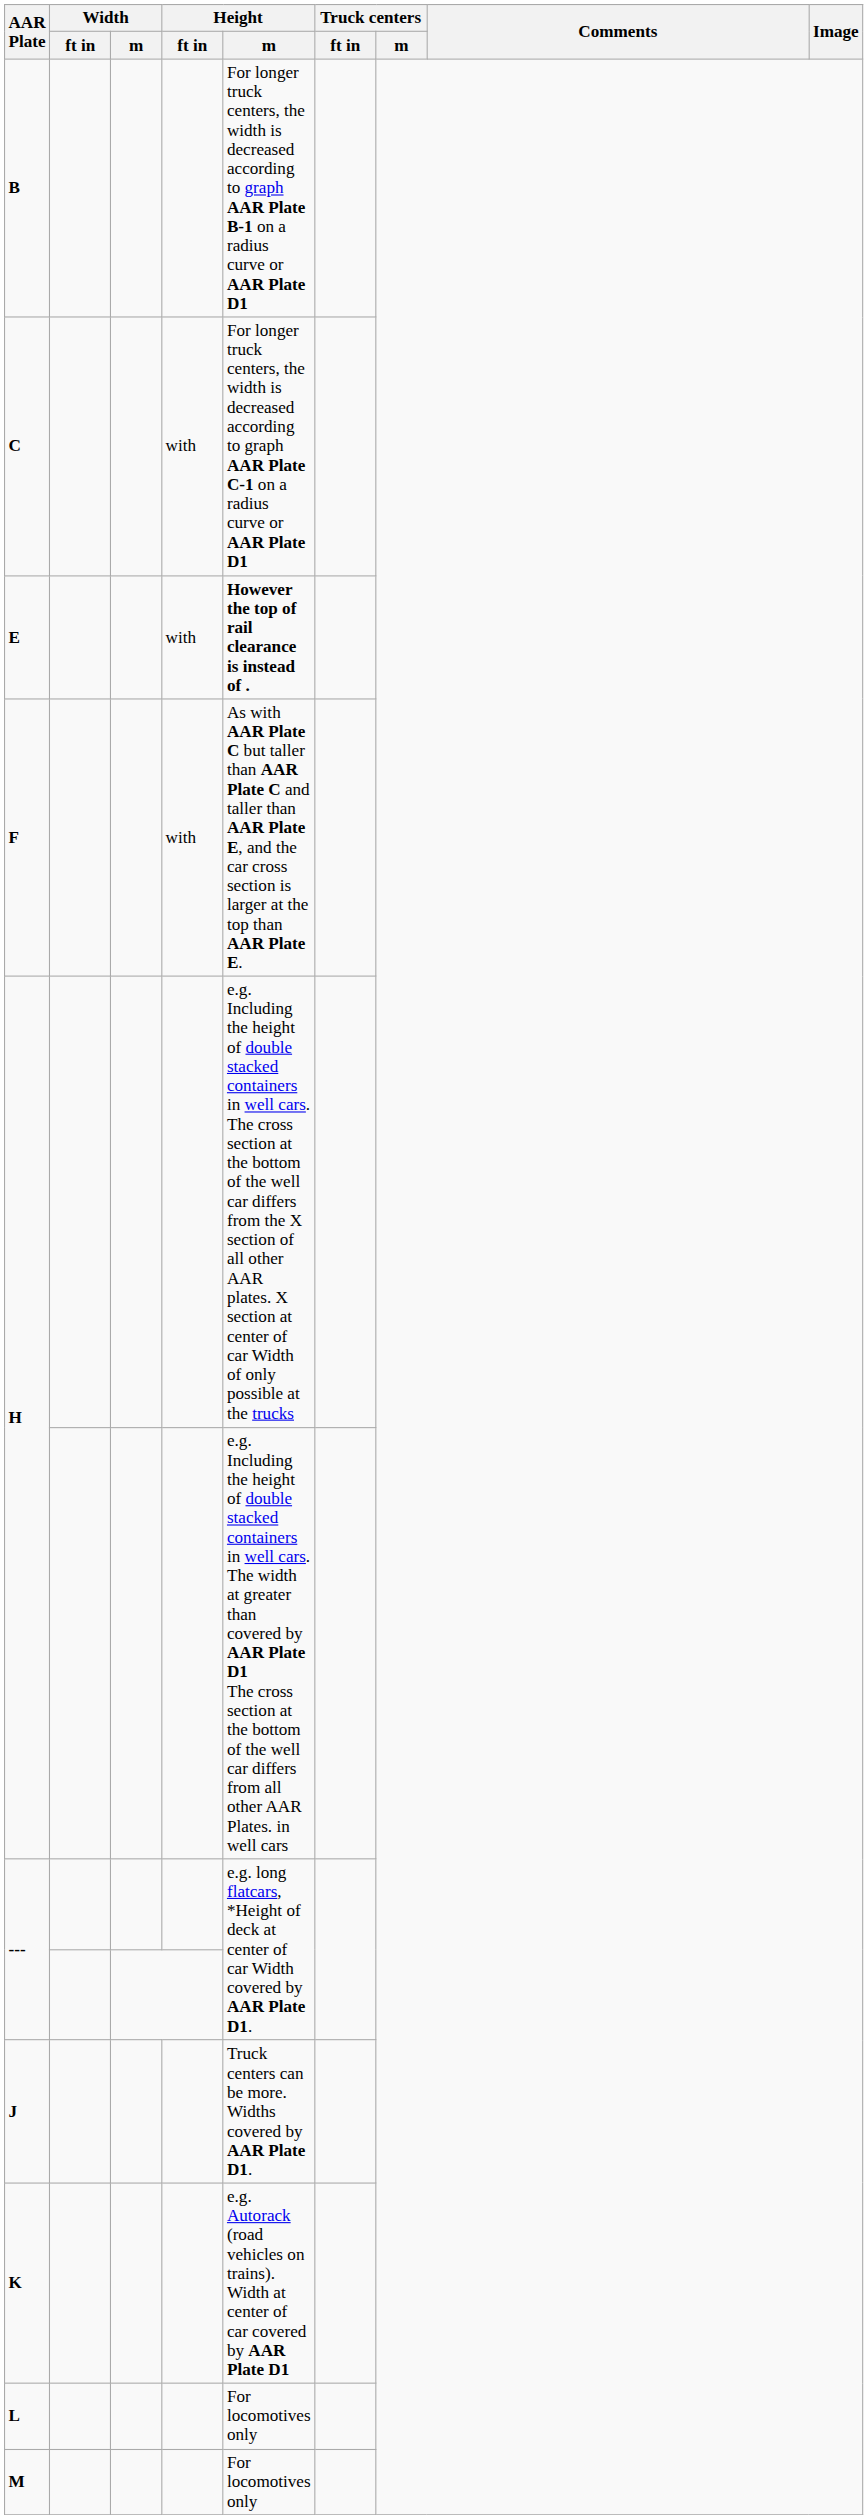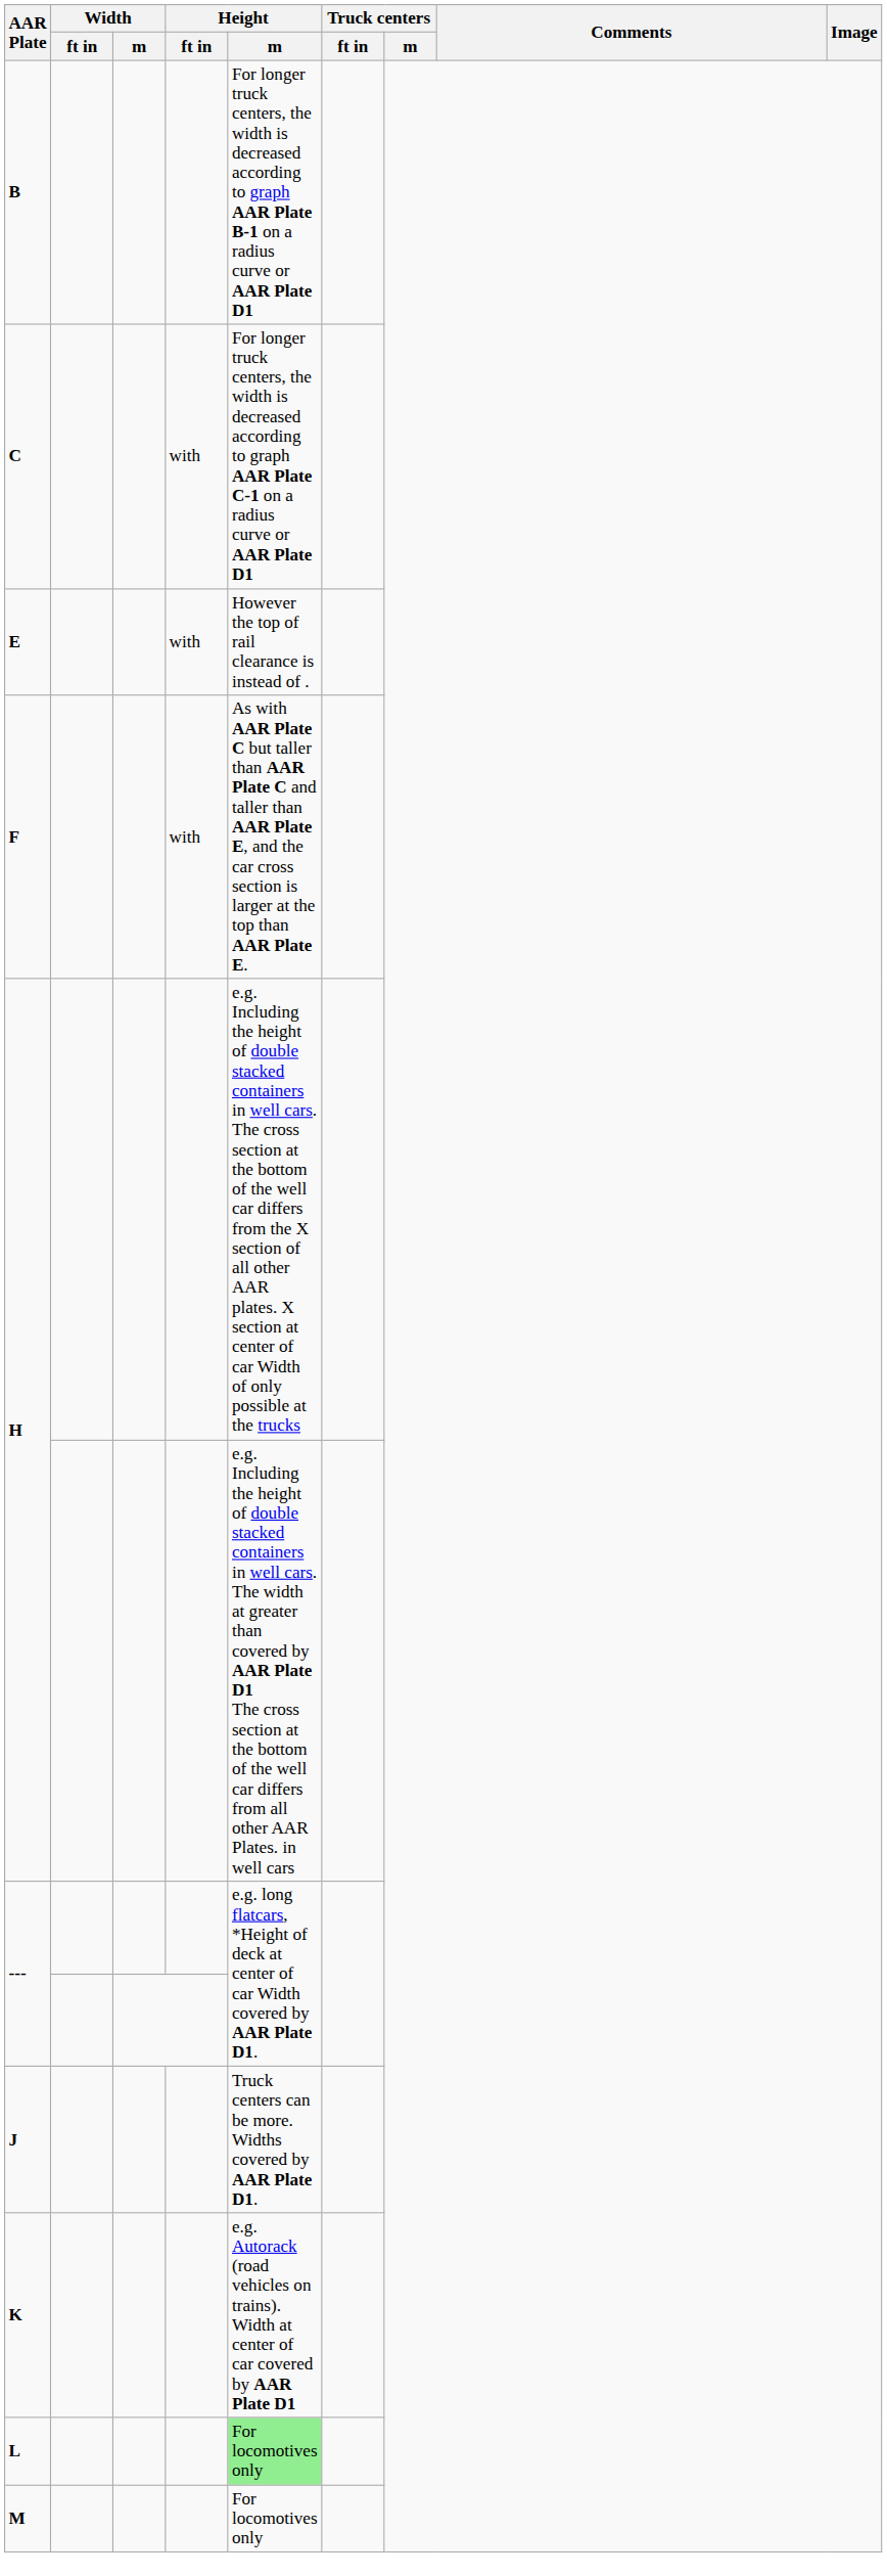E | Height / m: bold -> normal
L | Height / m: no background -> lightgreen background
